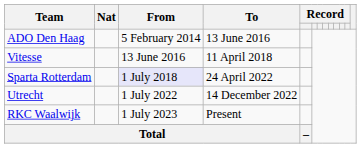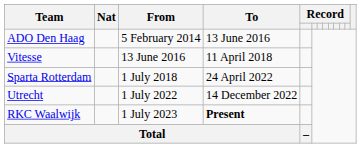Sparta Rotterdam | From: lavender background -> no background
RKC Waalwijk | To: normal -> bold
